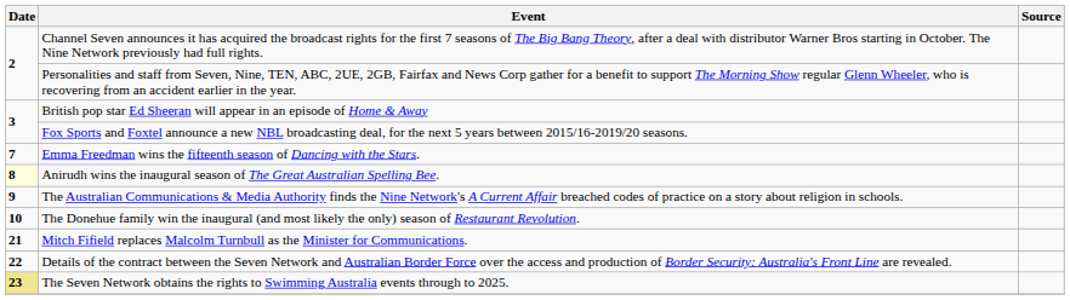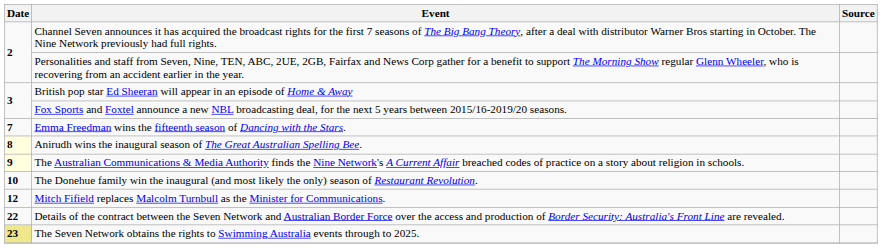row 8 | Date: no background -> lightyellow background
row 10 | Date: 21 -> 12
